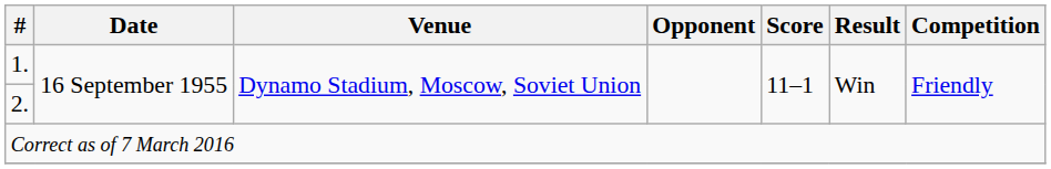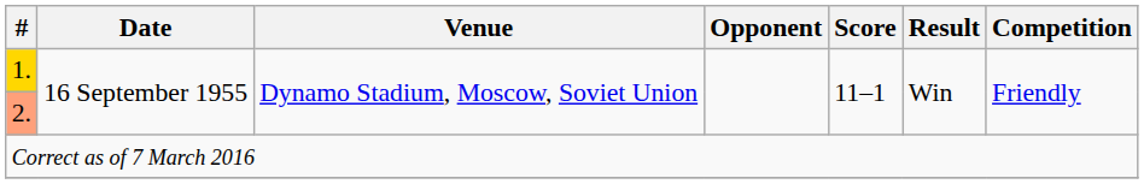1. | #: no background -> gold background
2. | #: no background -> lightsalmon background
